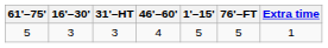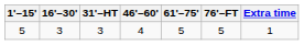columns swapped: 1'–15' <-> 61'–75'
